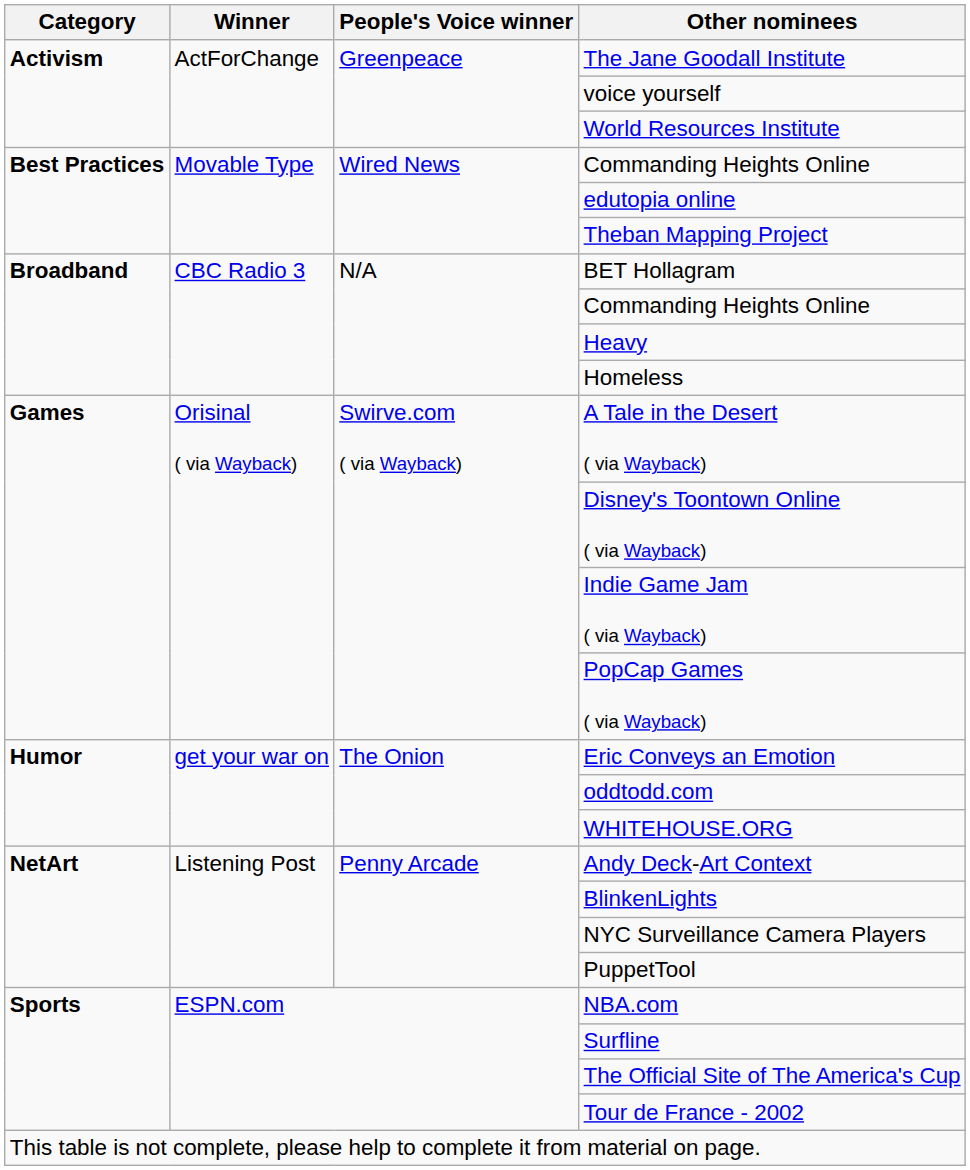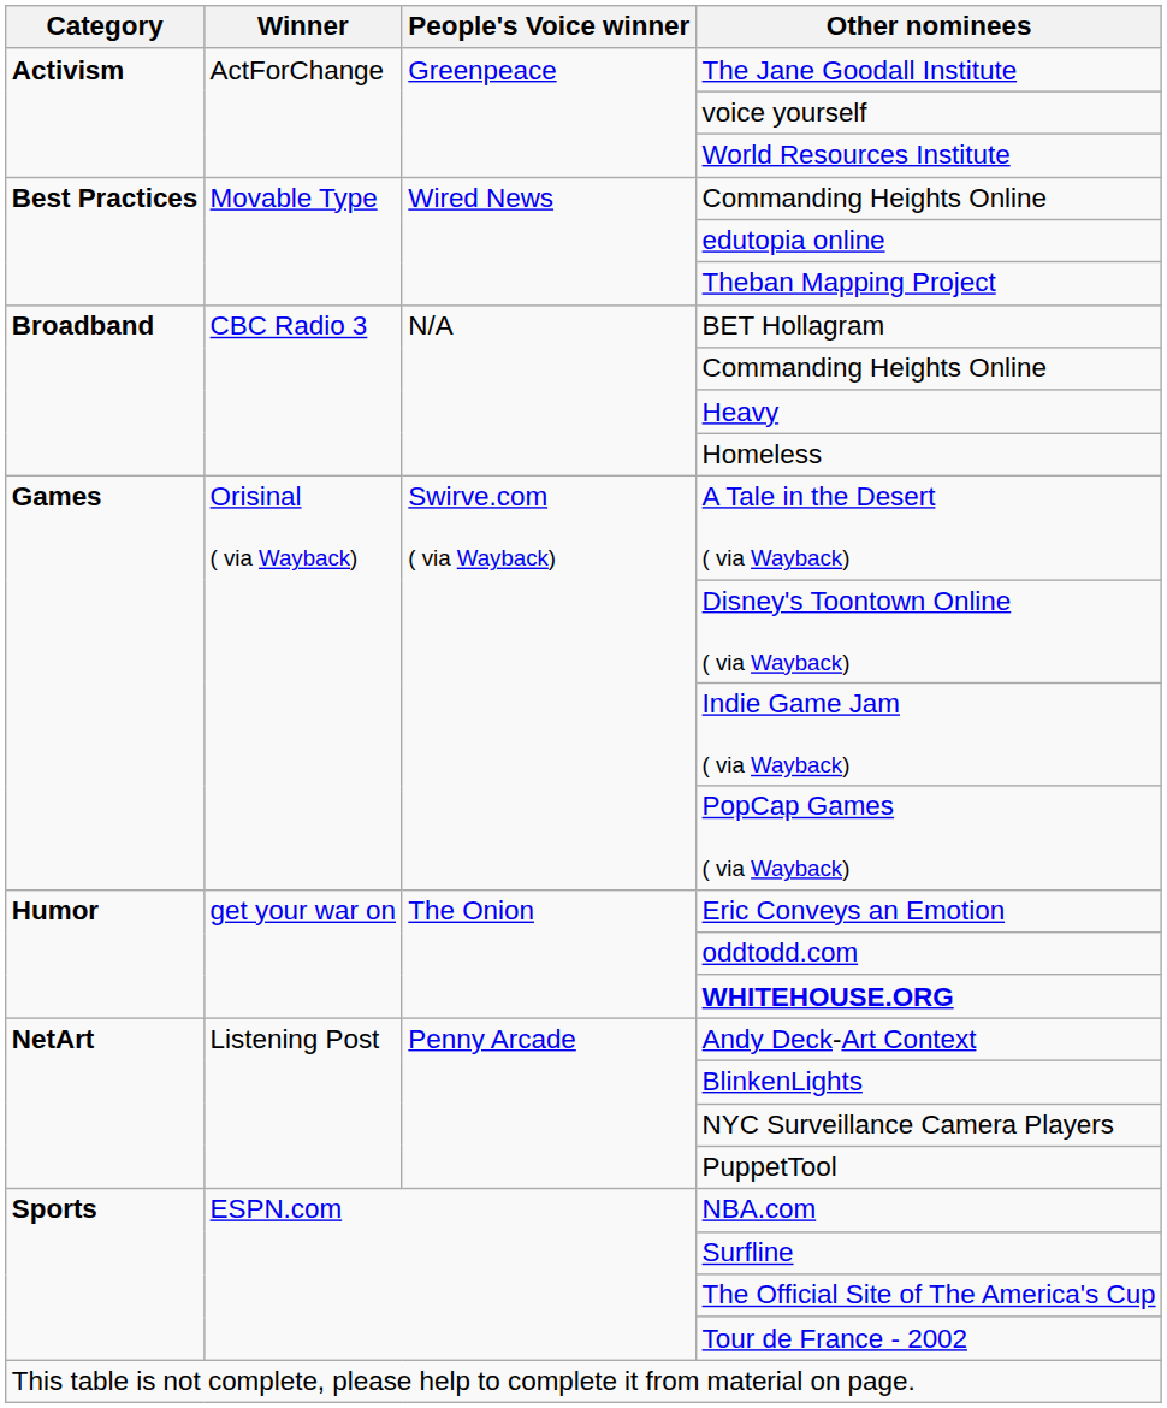WHITEHOUSE.ORG | Other nominees: normal -> bold
